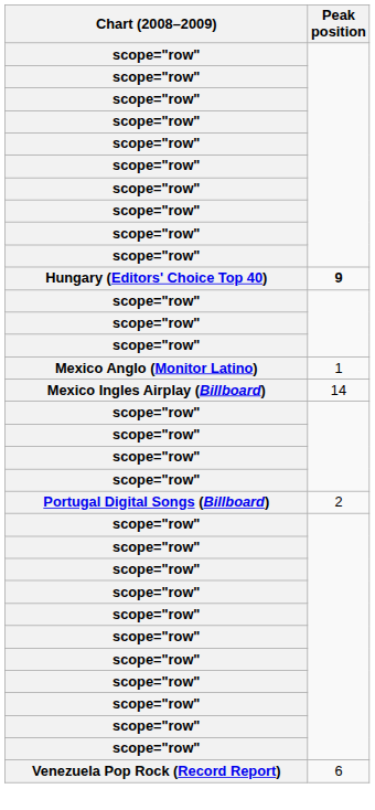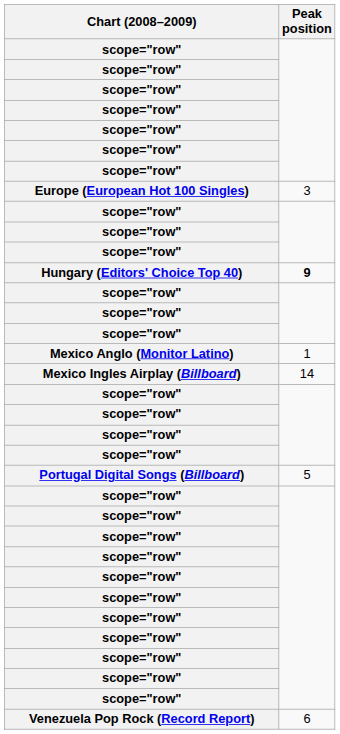+ row: Europe (European Hot 100 Singles) | 3
Portugal Digital Songs (Billboard) | Peak position: 2 -> 5
